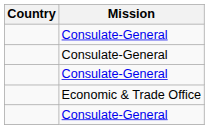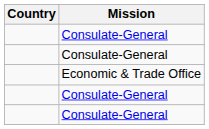row 4 | Mission: Consulate-General -> Economic & Trade Office
row 5 | Mission: Economic & Trade Office -> Consulate-General
